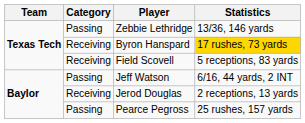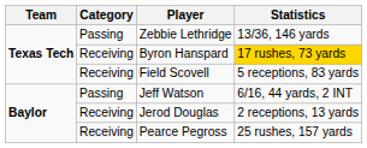Pearce Pegross | Category: Passing -> Receiving
